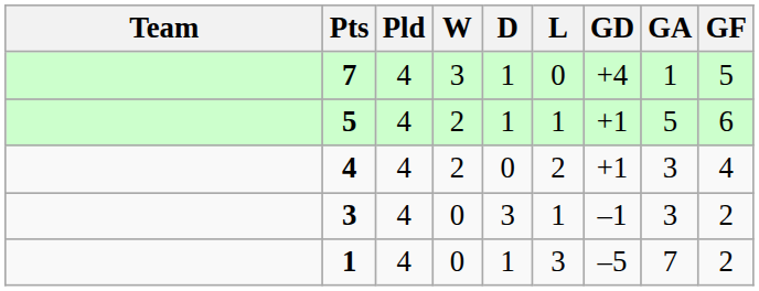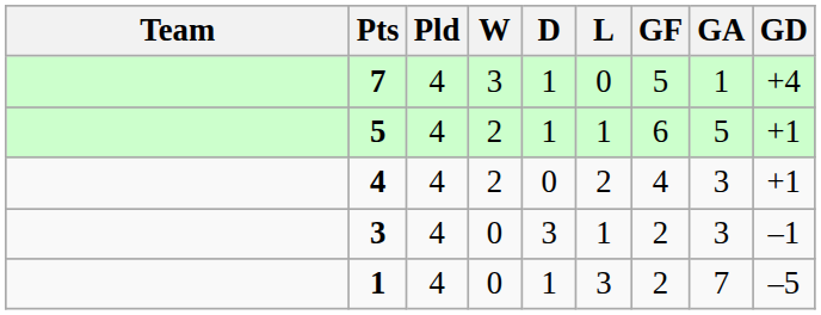columns swapped: GF <-> GD
